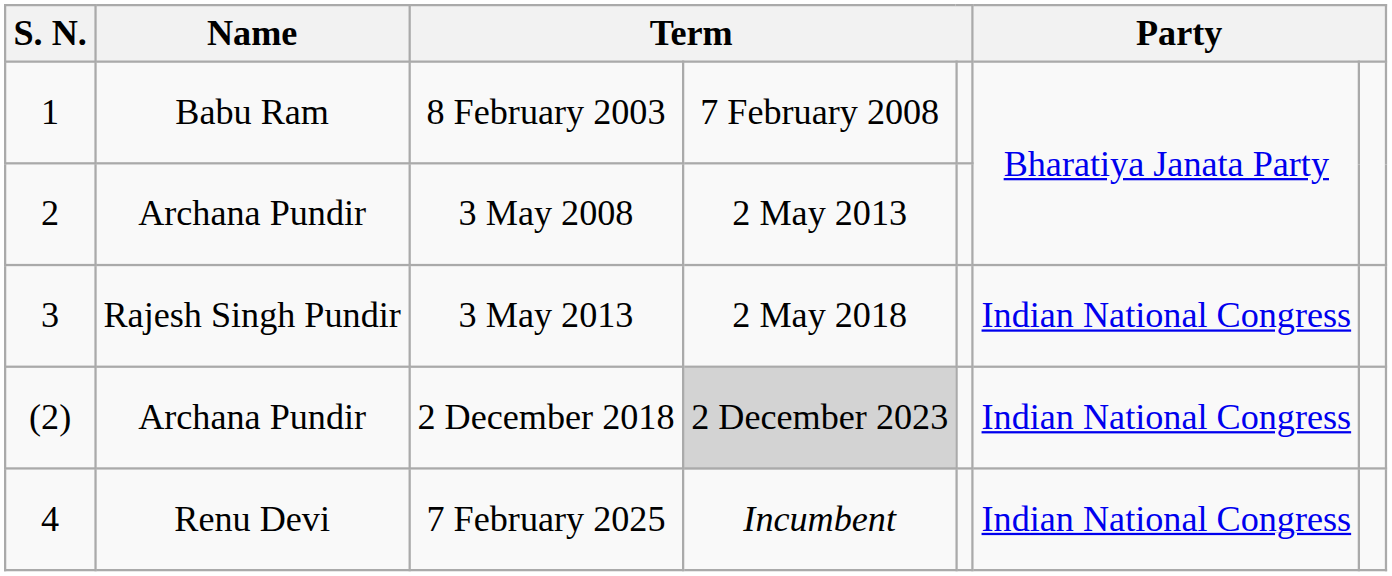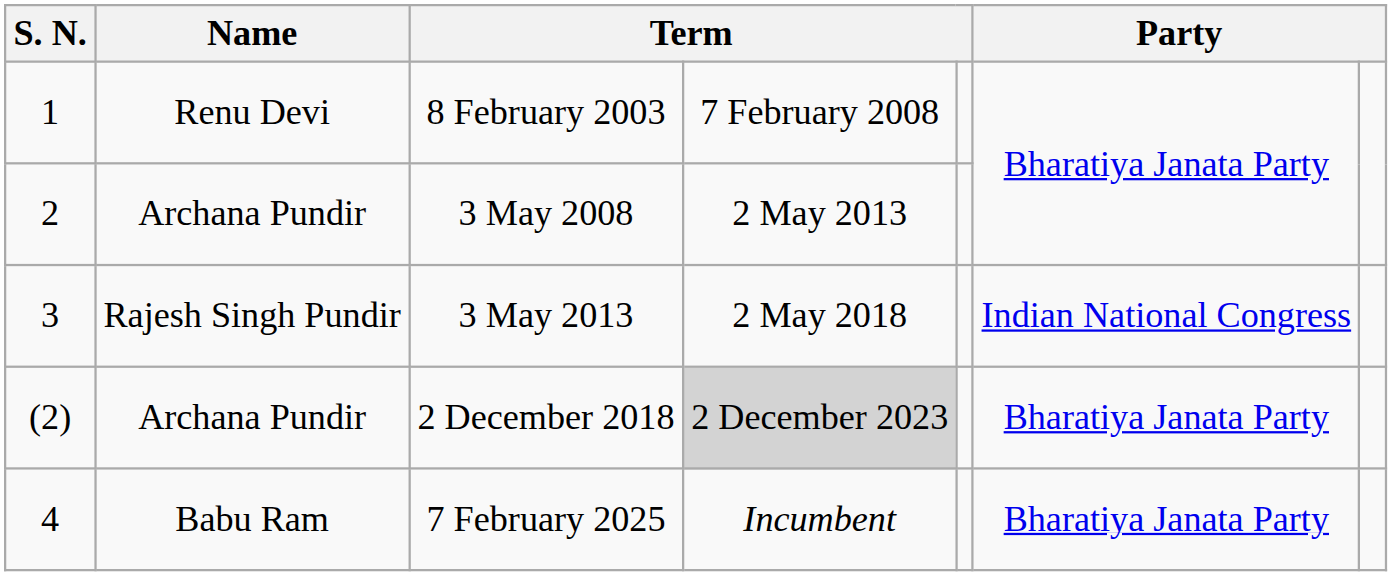8 February 2003 | Name: Babu Ram -> Renu Devi
2 December 2018 | column 6: Indian National Congress -> Bharatiya Janata Party
7 February 2025 | Name: Renu Devi -> Babu Ram
7 February 2025 | column 6: Indian National Congress -> Bharatiya Janata Party
